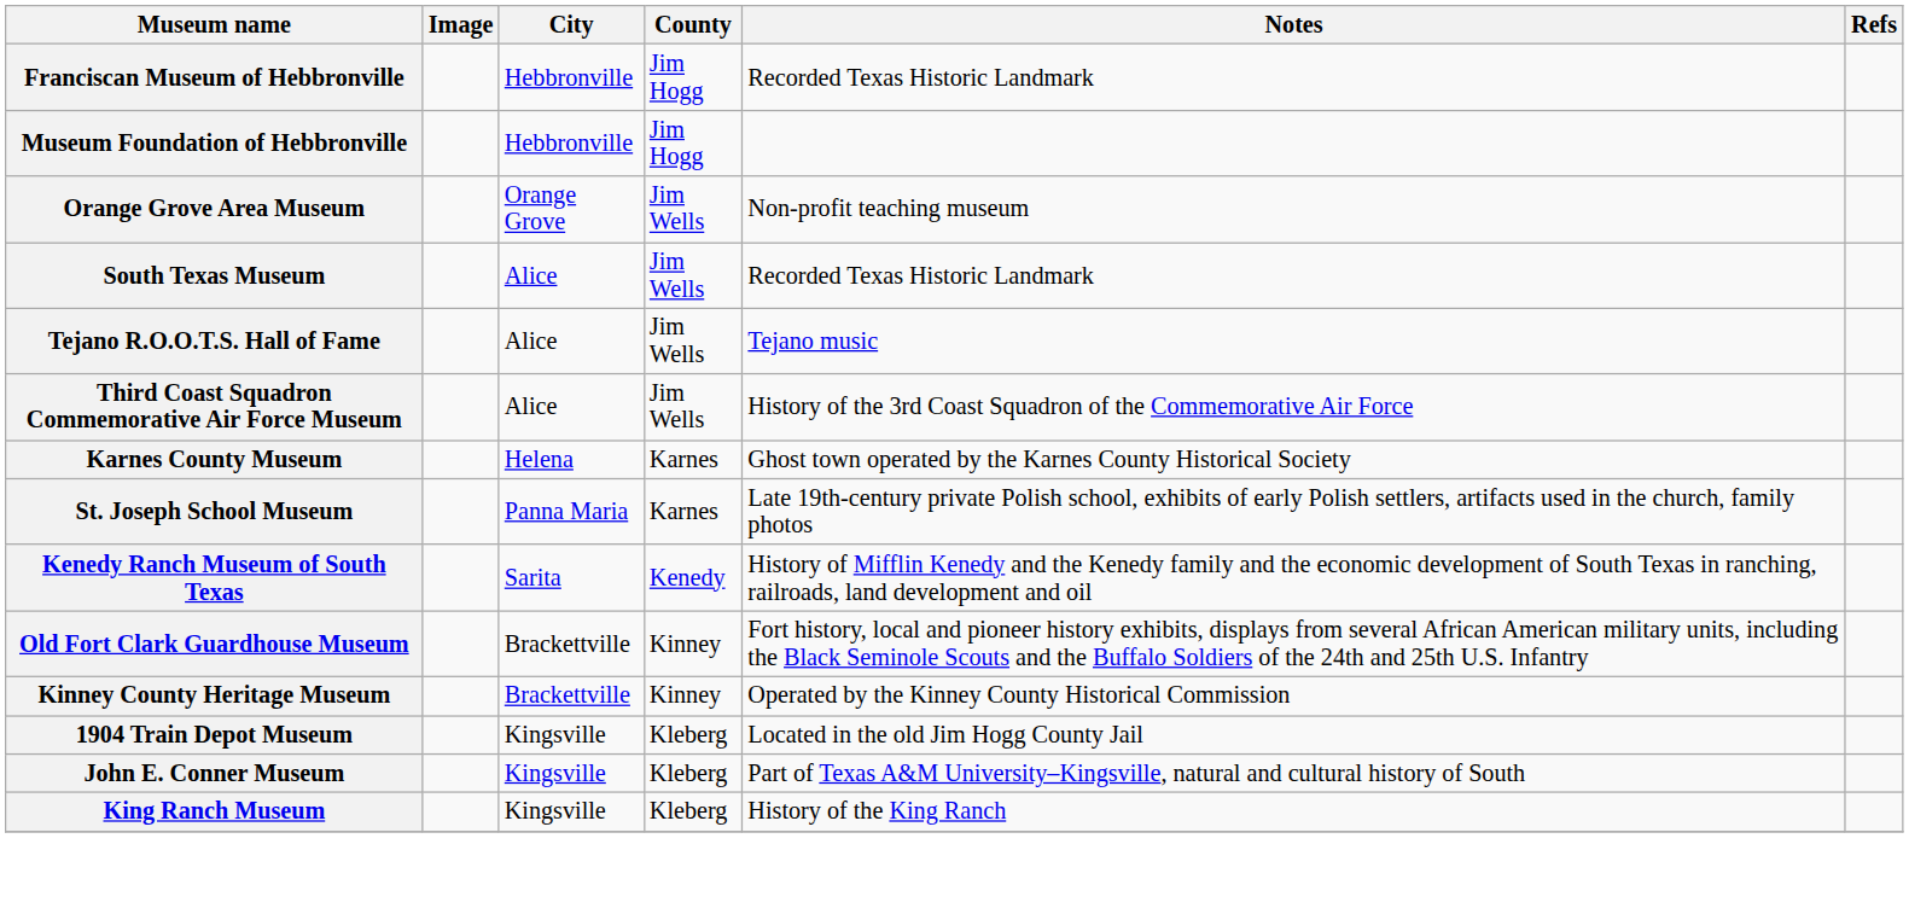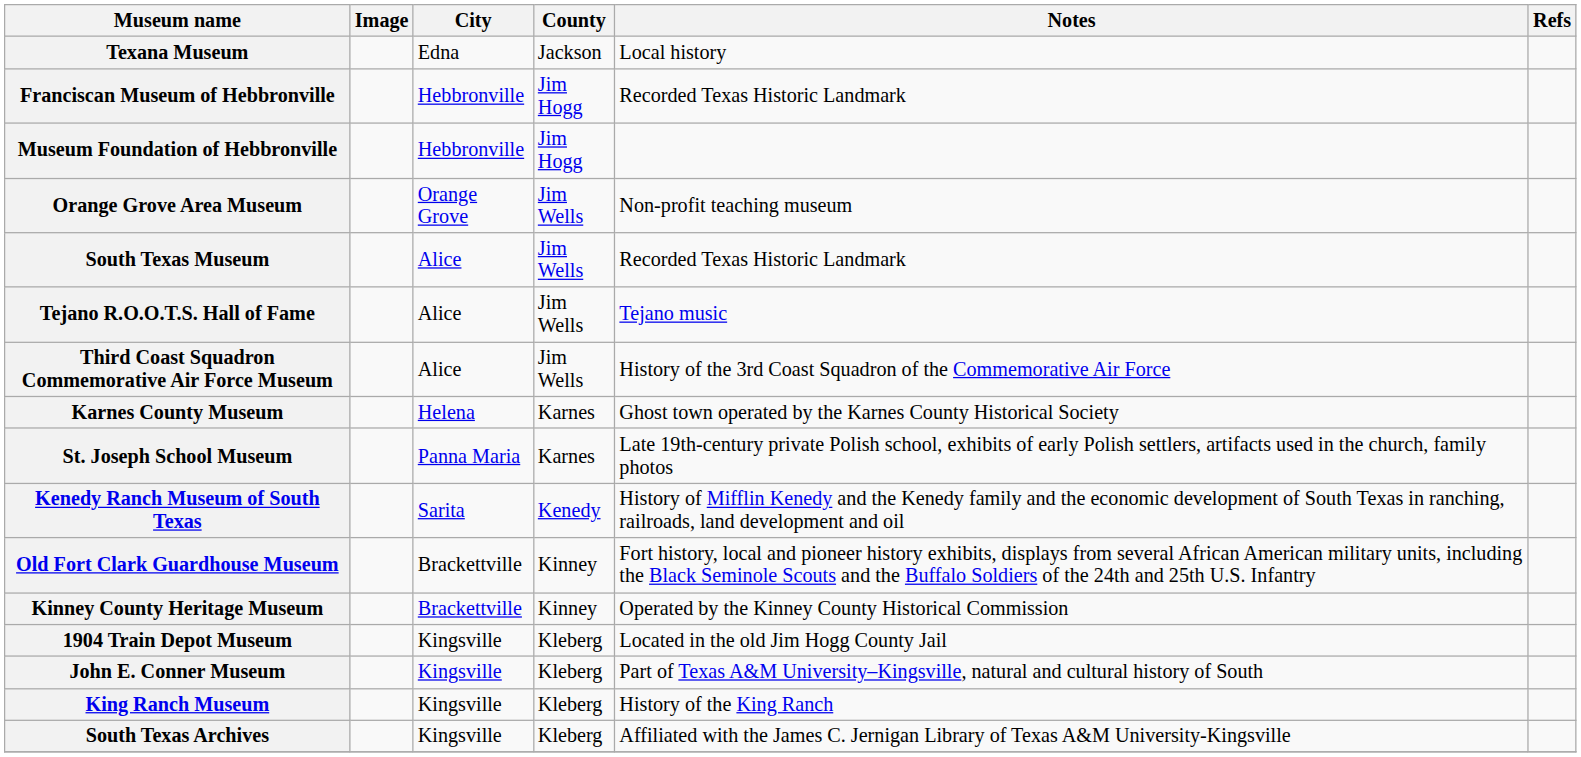+ row: Texana Museum | Edna | Jackson | Local history
+ row: South Texas Archives | Kingsville | Kleberg | Affiliated with the James C. Jernigan Library of Texas A&M University-Kingsville
